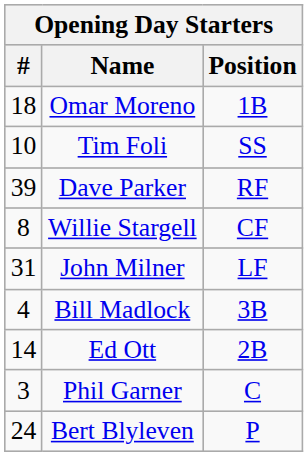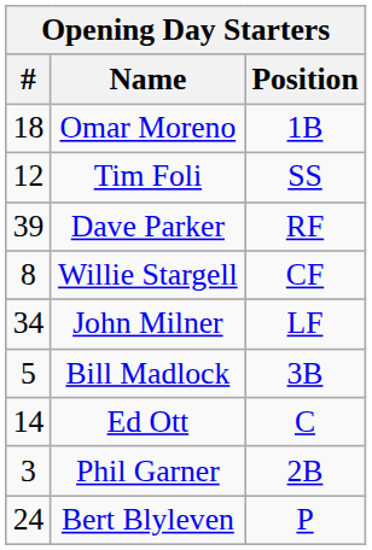Tim Foli | #: 10 -> 12
John Milner | #: 31 -> 34
Bill Madlock | #: 4 -> 5
Ed Ott | Position: 2B -> C
Phil Garner | Position: C -> 2B
